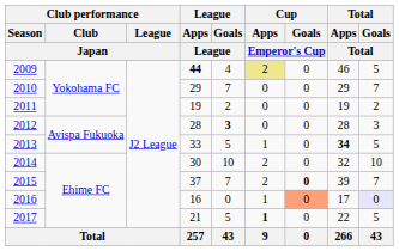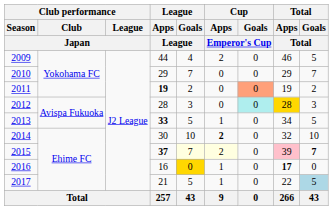2009 | League / Apps / League: bold -> normal
2009 | Cup / Apps / Emperor's Cup: khaki background -> no background
2011 | League / Apps / League: normal -> bold
2011 | Cup / Goals / Emperor's Cup: no background -> lightsalmon background
2012 | League / Goals / League: bold -> normal
2012 | Cup / Goals / Emperor's Cup: no background -> paleturquoise background
2012 | Total / Apps / Total: no background -> gold background
2013 | League / Apps / League: normal -> bold
2013 | Total / Apps / Total: bold -> normal
2014 | Cup / Apps / Emperor's Cup: normal -> bold
2015 | League / Apps / League: normal -> bold
2015 | League / Goals / League: no background -> lightyellow background
2015 | Cup / Apps / Emperor's Cup: no background -> lightyellow background
2015 | Cup / Goals / Emperor's Cup: bold -> normal
2015 | Total / Apps / Total: no background -> pink background
2015 | Total / Goals / Total: normal -> bold
2016 | League / Goals / League: no background -> gold background
2016 | Cup / Goals / Emperor's Cup: lightsalmon background -> no background
2016 | Total / Apps / Total: normal -> bold
2016 | Total / Goals / Total: lavender background -> no background
2017 | Cup / Apps / Emperor's Cup: bold -> normal
2017 | Total / Goals / Total: no background -> lightblue background
